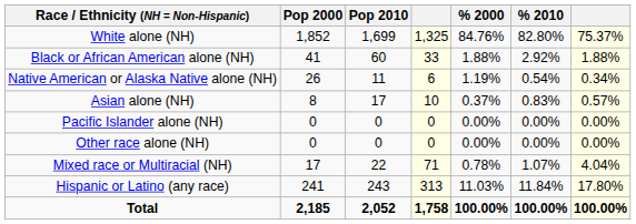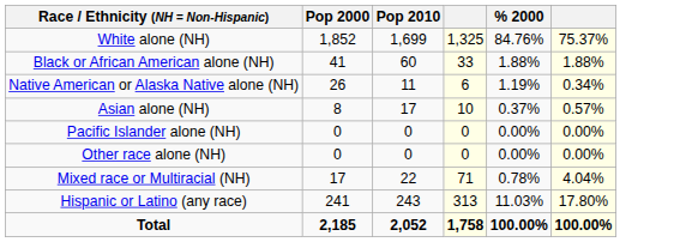- column: % 2010 | 82.80% | 2.92% | 0.54% | 0.83% | 0.00% | 0.00% | 1.07% | 11.84% | 100.00%
